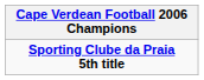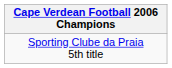row 2 | column 1: bold -> normal
